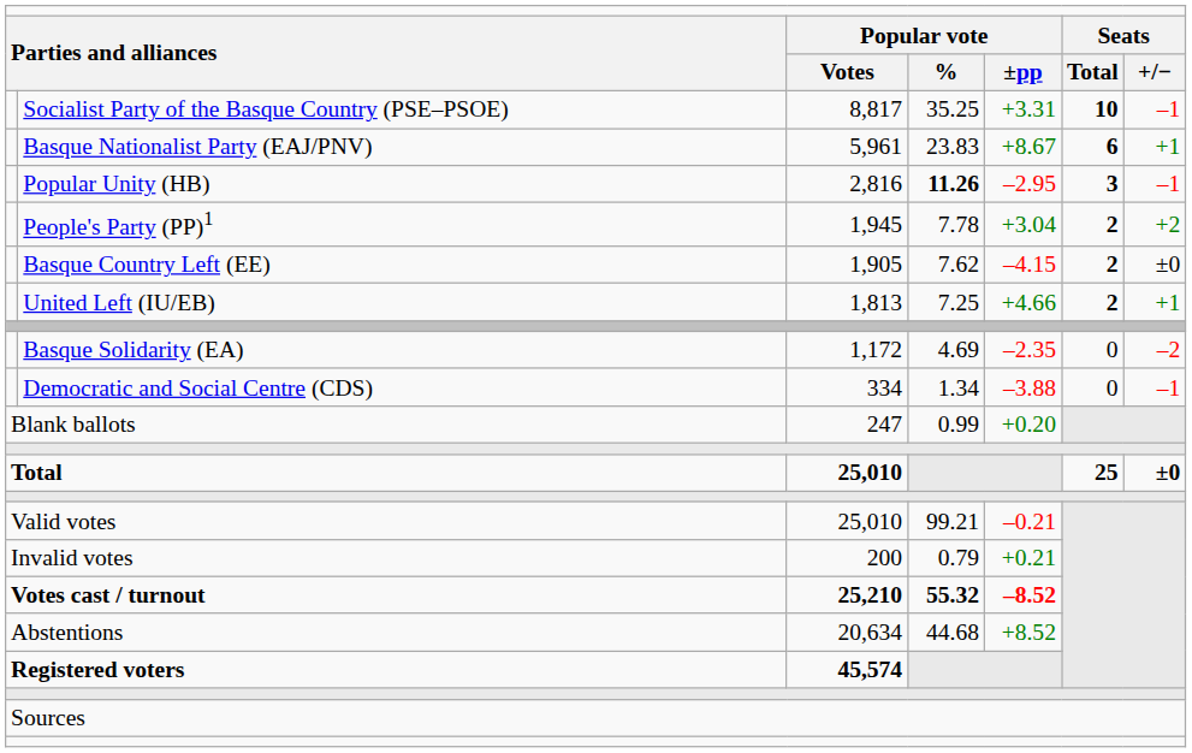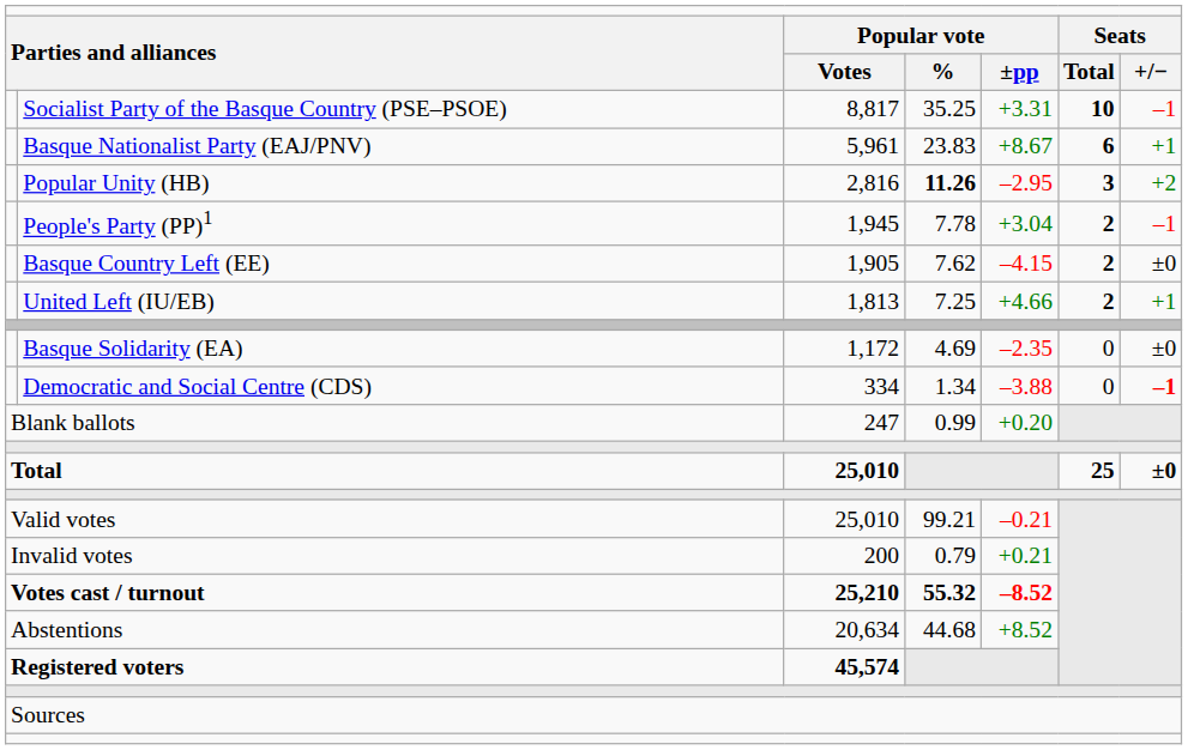Popular Unity (HB) | column 7: –1 -> +2
People's Party (PP)1 | column 7: +2 -> –1
Basque Solidarity (EA) | column 7: –2 -> ±0
Democratic and Social Centre (CDS) | column 7: normal -> bold
